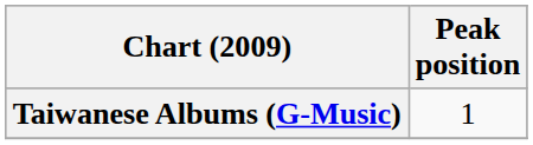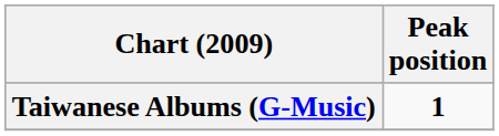Taiwanese Albums (G-Music) | Peak position: normal -> bold
